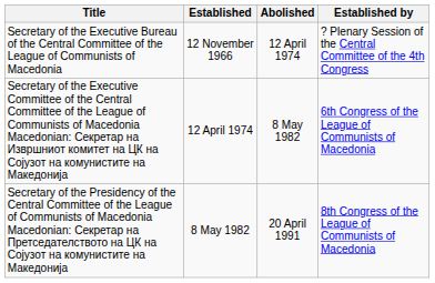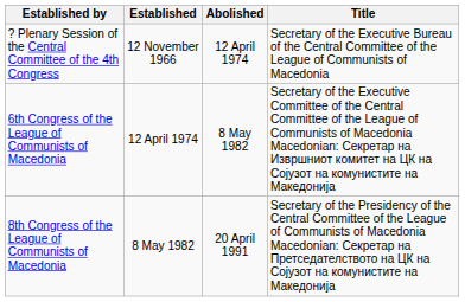columns swapped: Title <-> Established by
